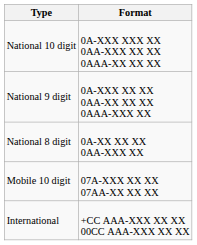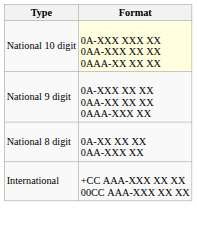National 10 digit | Format: no background -> lightyellow background
- row: Mobile 10 digit | 07A-XXX XX XX 07AA-XX XX XX
